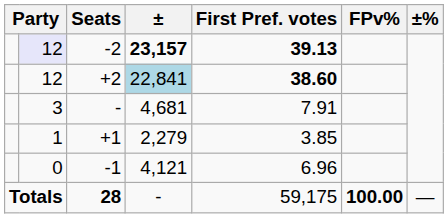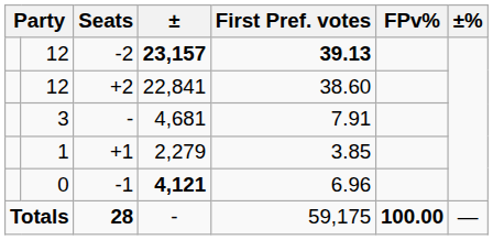-2 | column 2: lavender background -> no background
+2 | ±: lightblue background -> no background
+2 | First Pref. votes: bold -> normal
-1 | ±: normal -> bold
